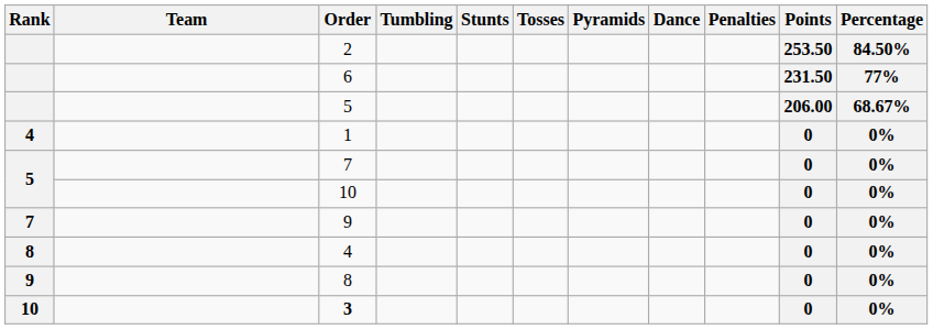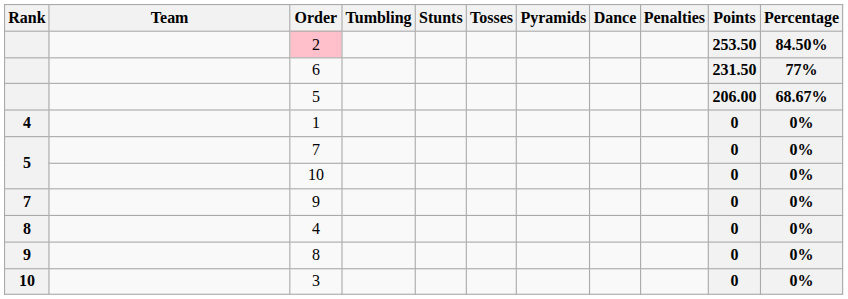2 | Order: no background -> pink background
3 | Order: bold -> normal
